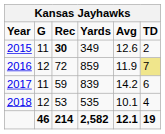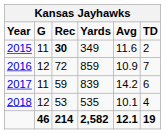2015 | Avg: 12.6 -> 11.6
2016 | Avg: 11.9 -> 10.9
2016 | TD: khaki background -> no background
